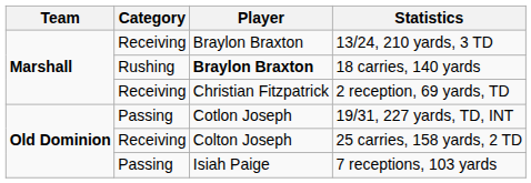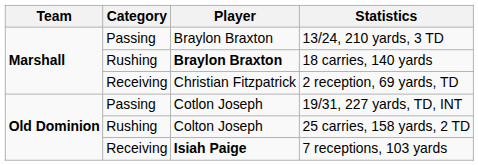13/24, 210 yards, 3 TD | Category: Receiving -> Passing
25 carries, 158 yards, 2 TD | Category: Receiving -> Rushing
7 receptions, 103 yards | Category: Passing -> Receiving
7 receptions, 103 yards | Player: normal -> bold
